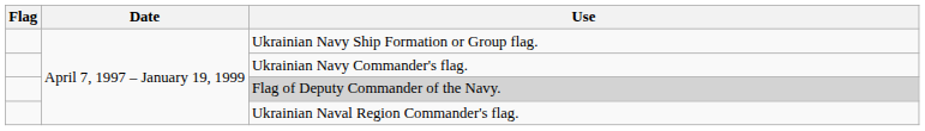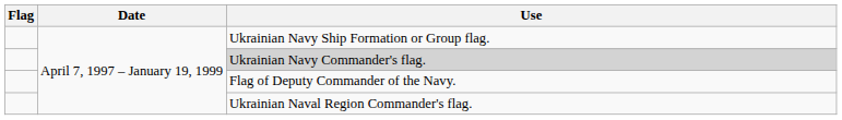Ukrainian Navy Commander's flag. | Use: no background -> lightgrey background
Flag of Deputy Commander of the Navy. | Use: lightgrey background -> no background
